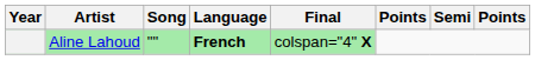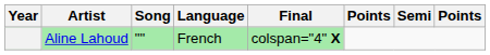Aline Lahoud | Language: bold -> normal
